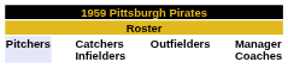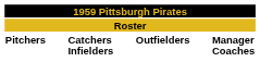Pitchers | column 1: lavender background -> no background
